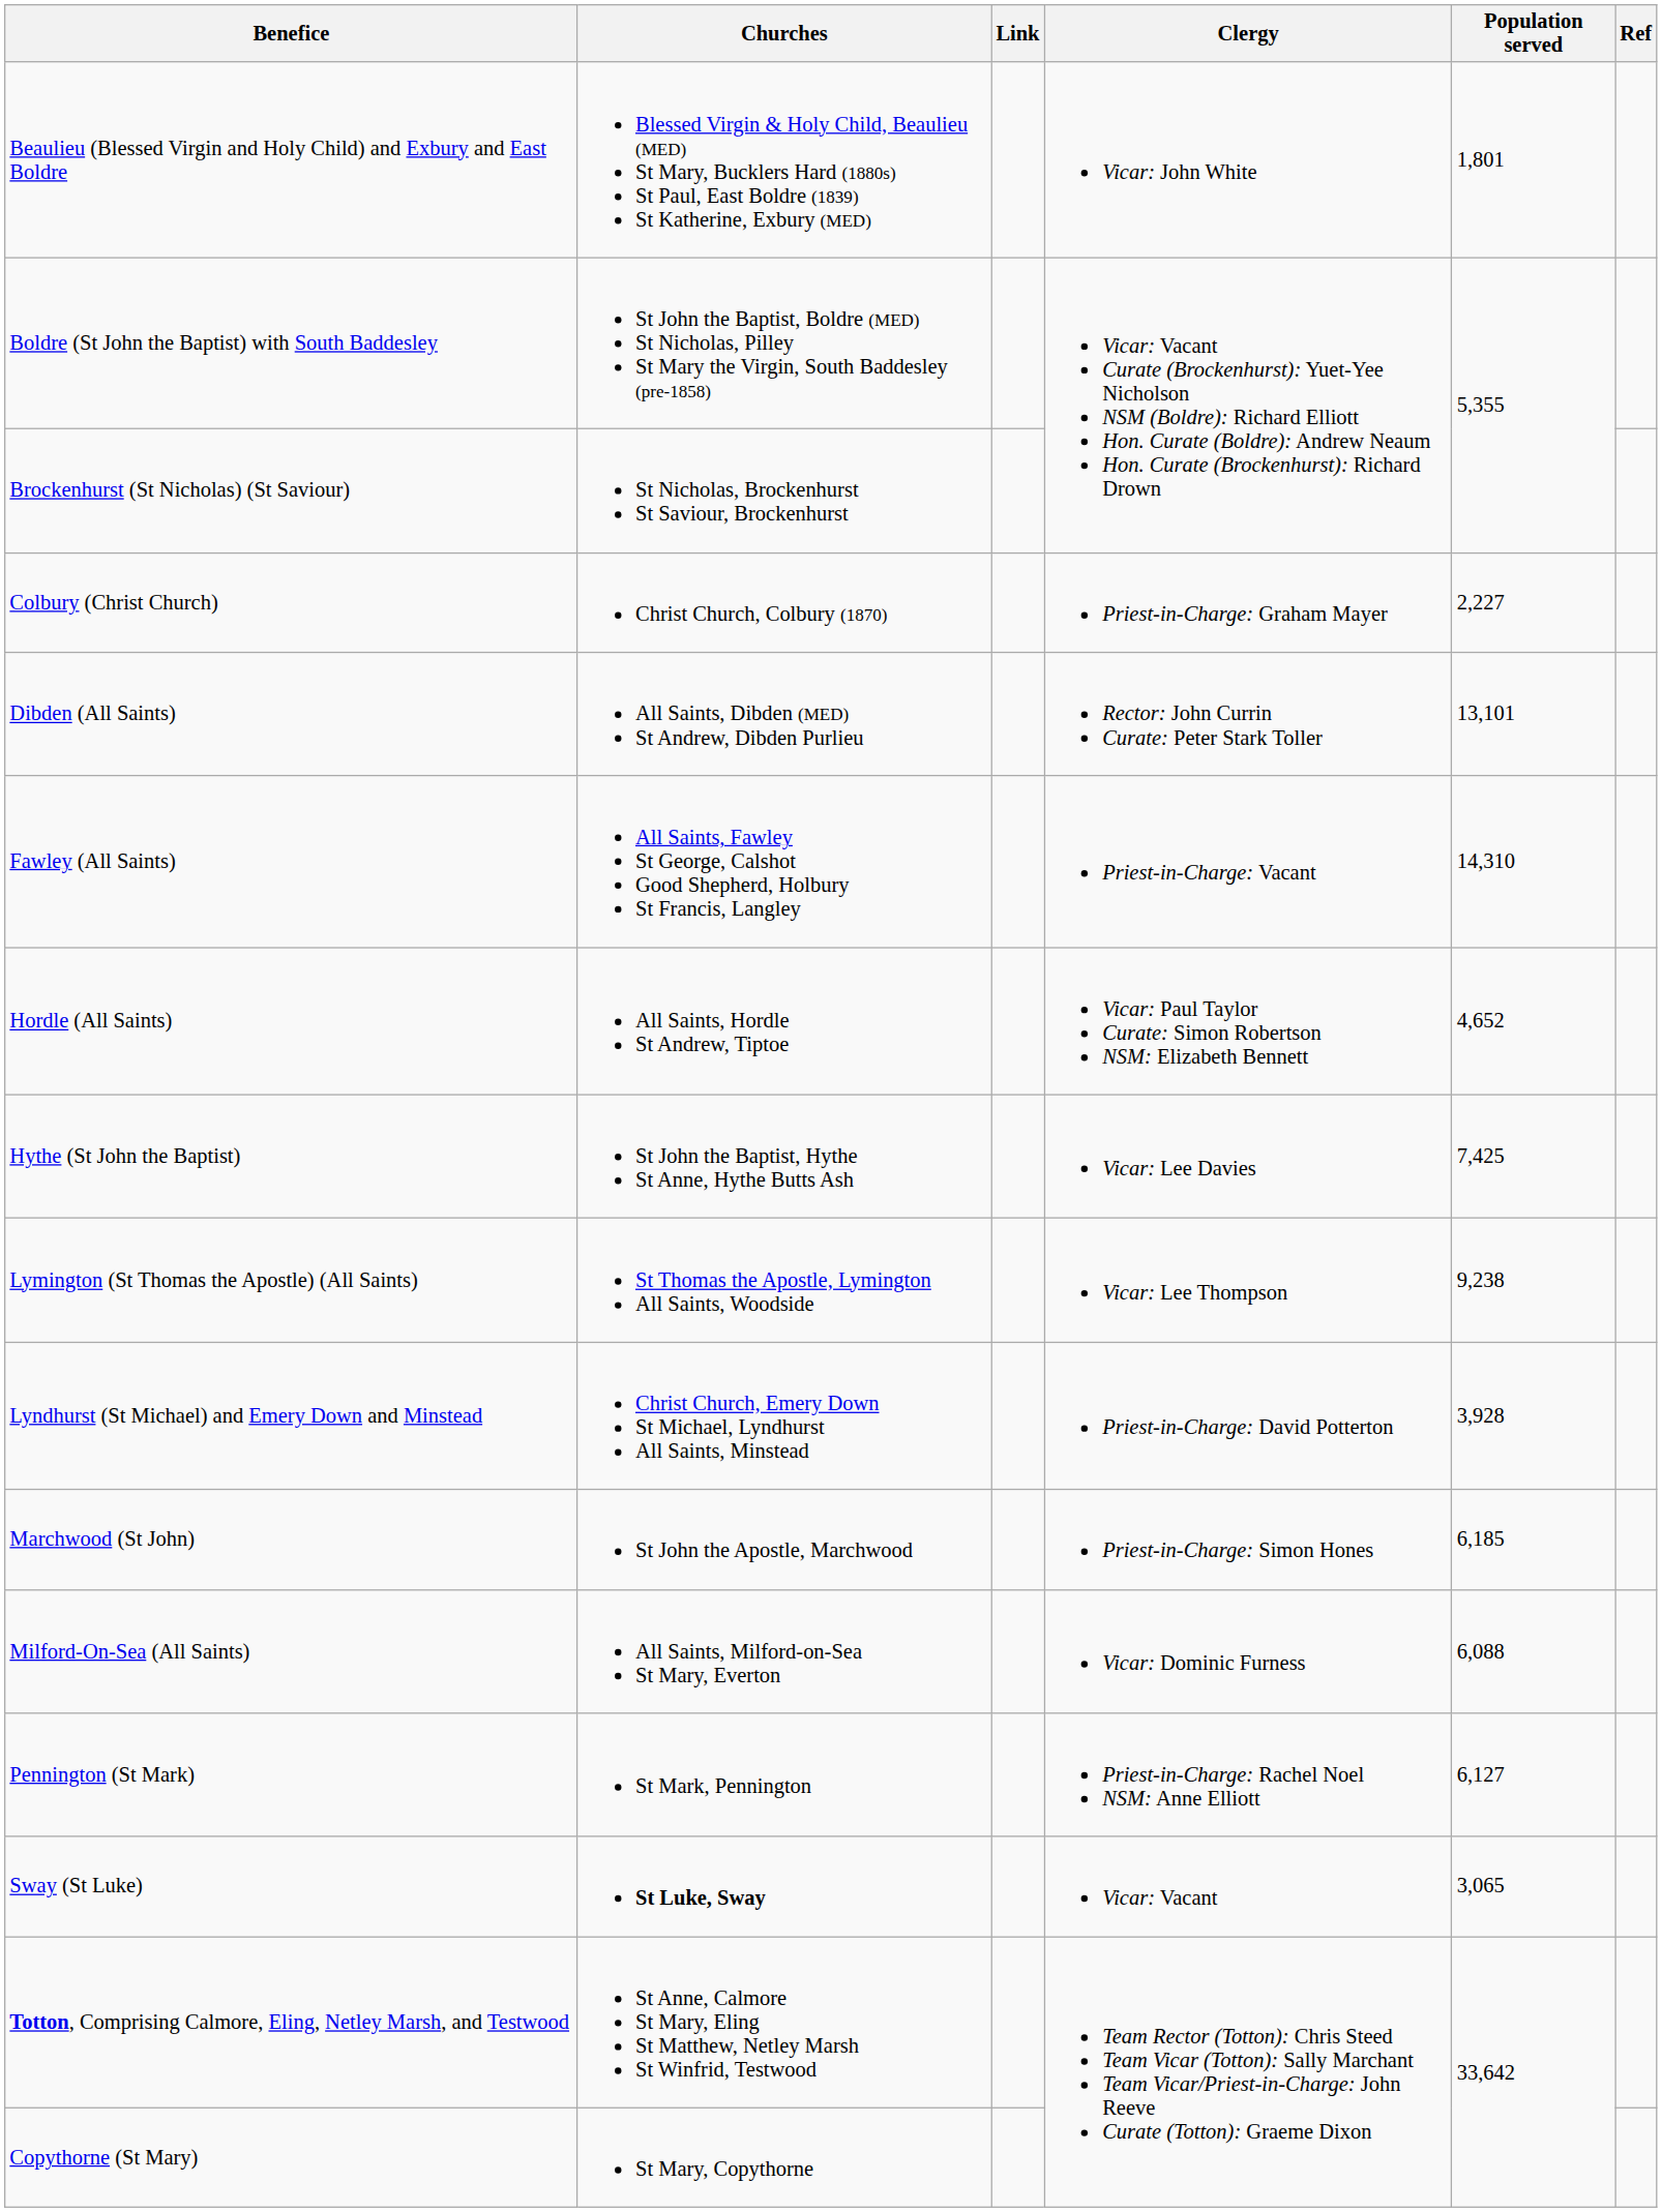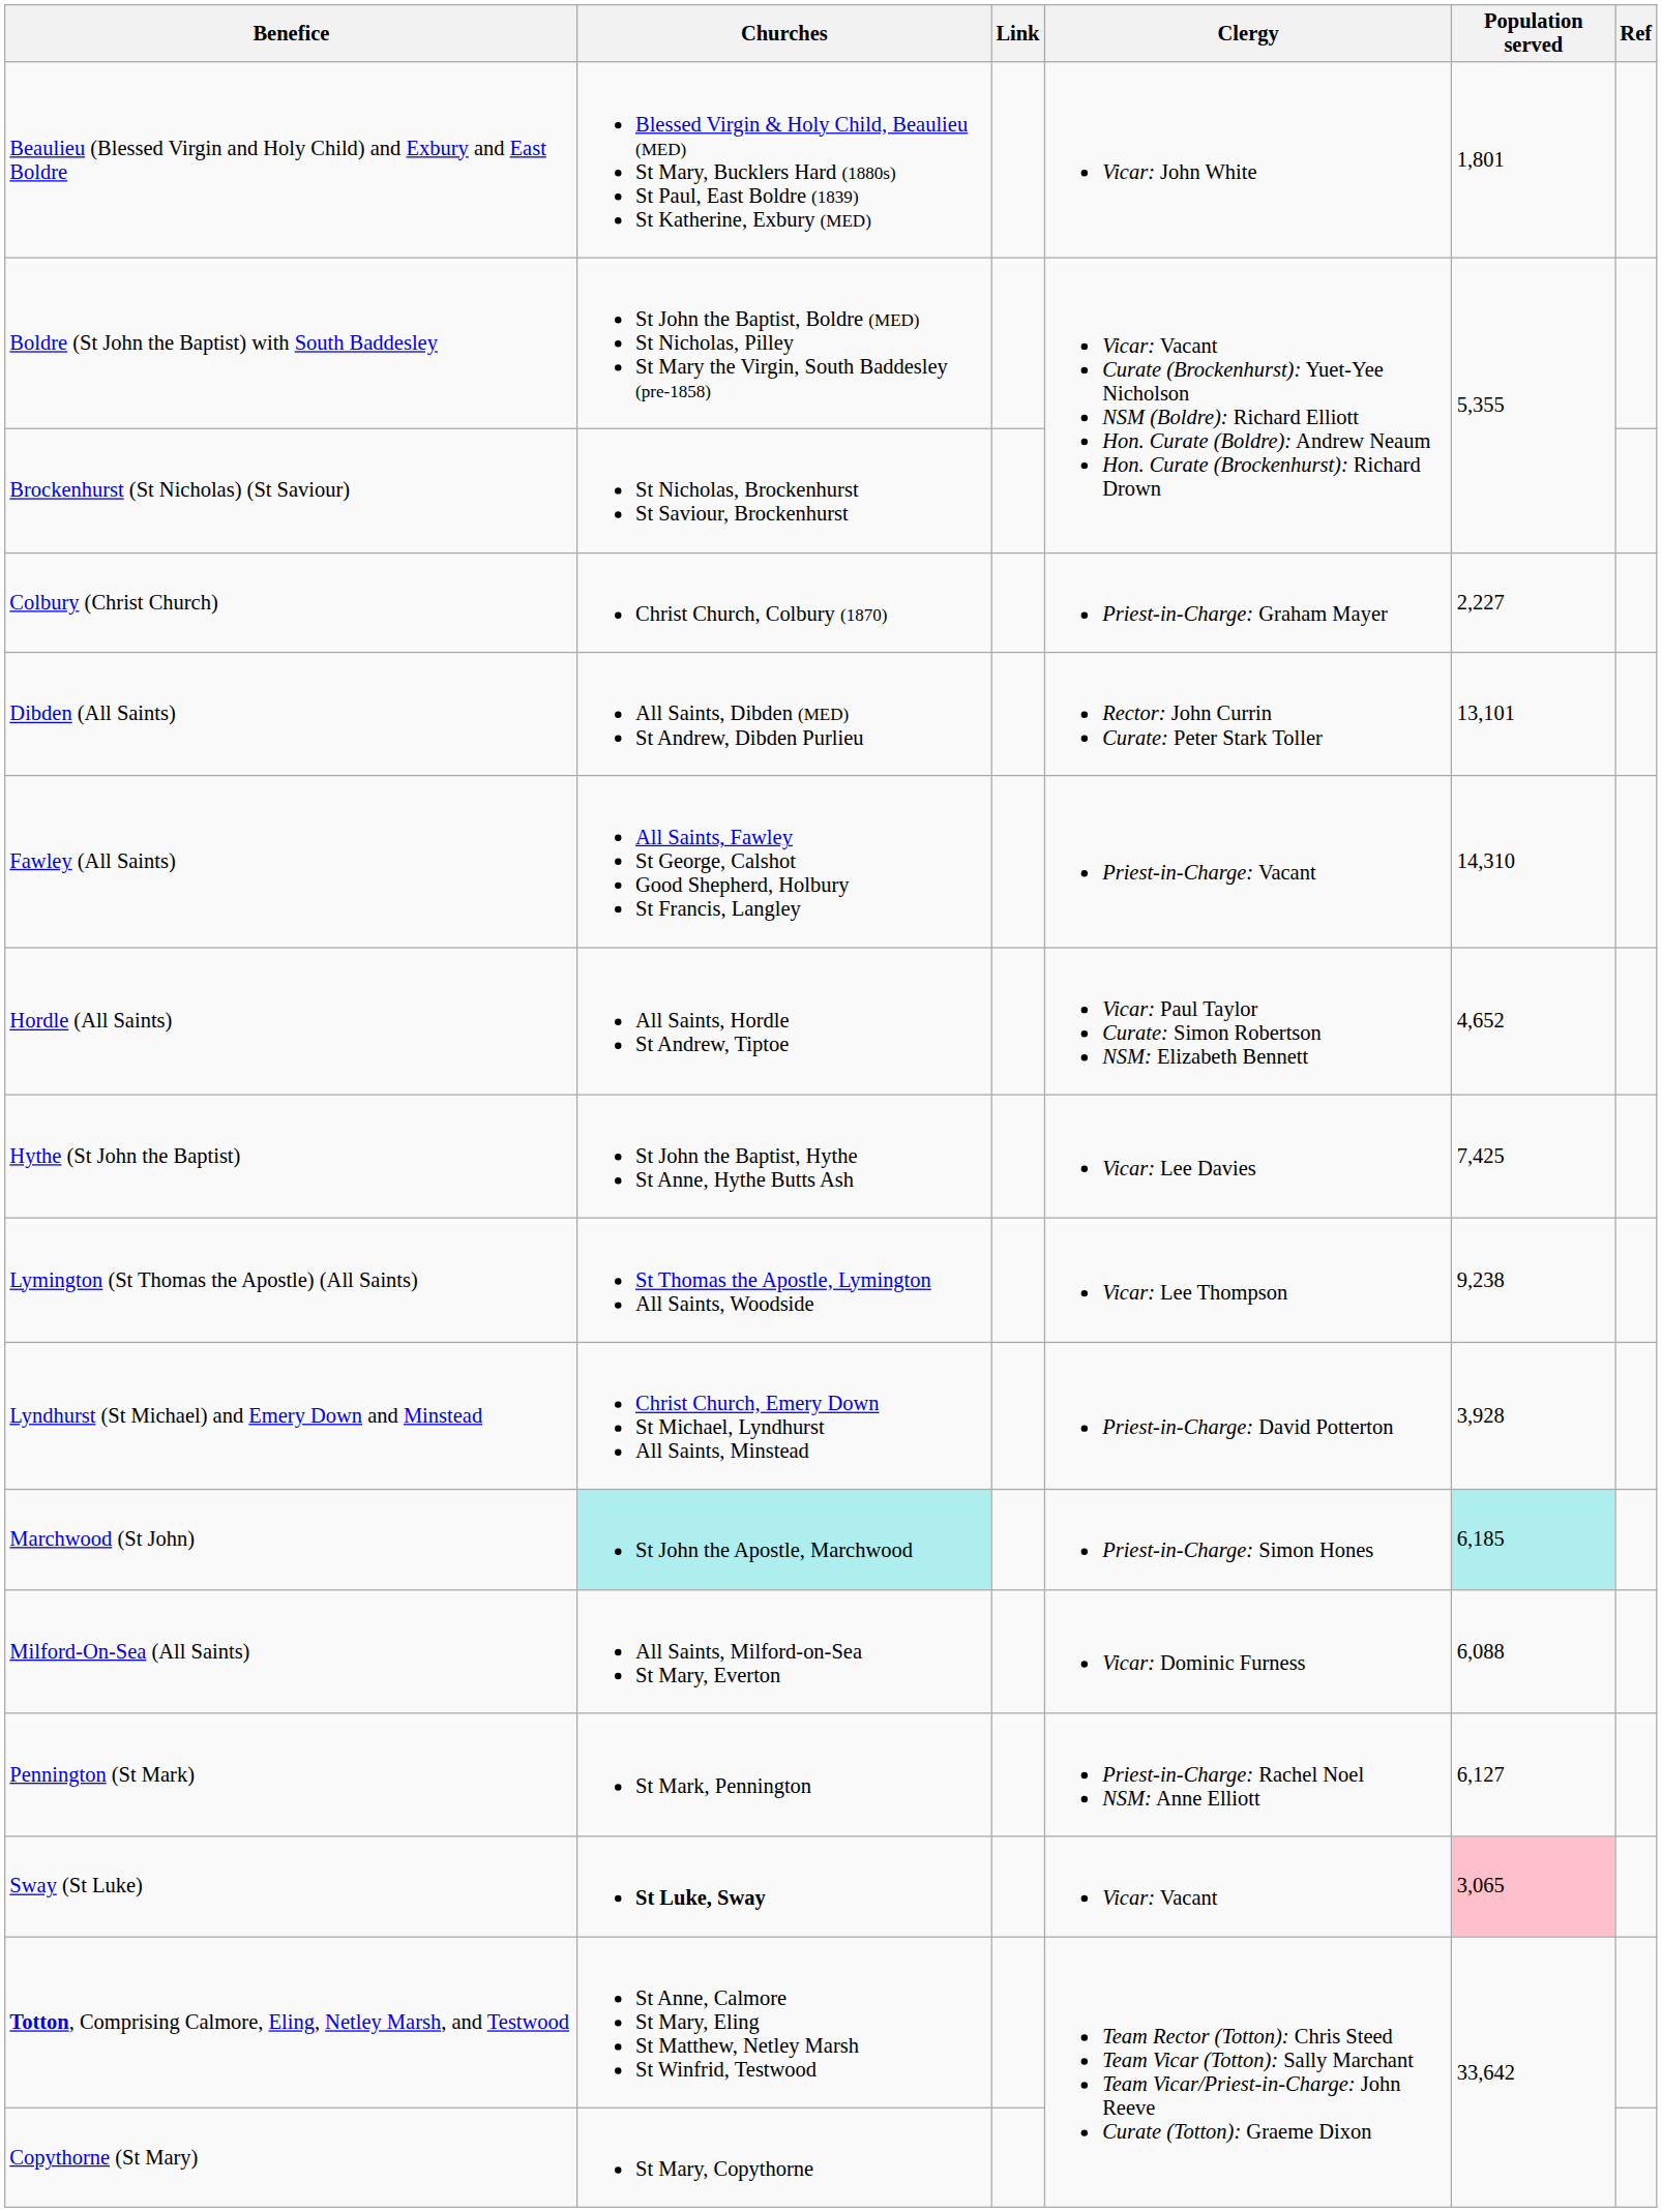Marchwood (St John) | Churches: no background -> paleturquoise background
Marchwood (St John) | Population served: no background -> paleturquoise background
Sway (St Luke) | Population served: no background -> pink background
